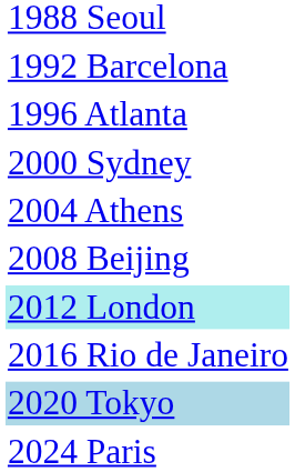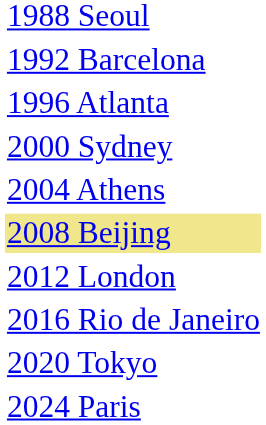2008 Beijing | column 1: no background -> khaki background
2012 London | column 1: paleturquoise background -> no background
2020 Tokyo | column 1: lightblue background -> no background
